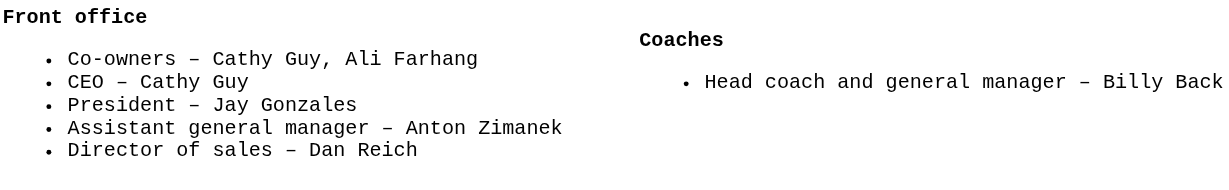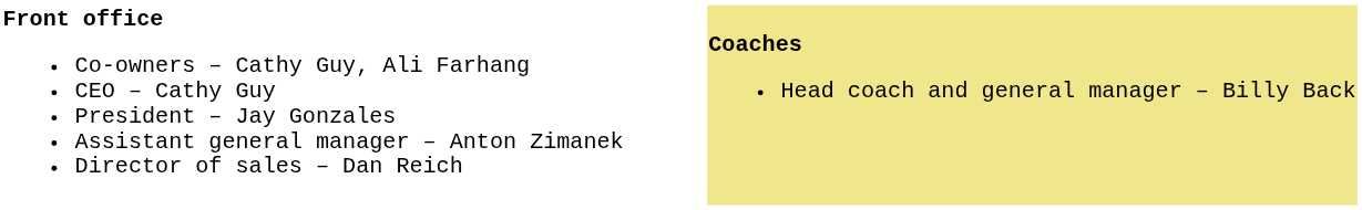row 1 | column 2: no background -> khaki background
